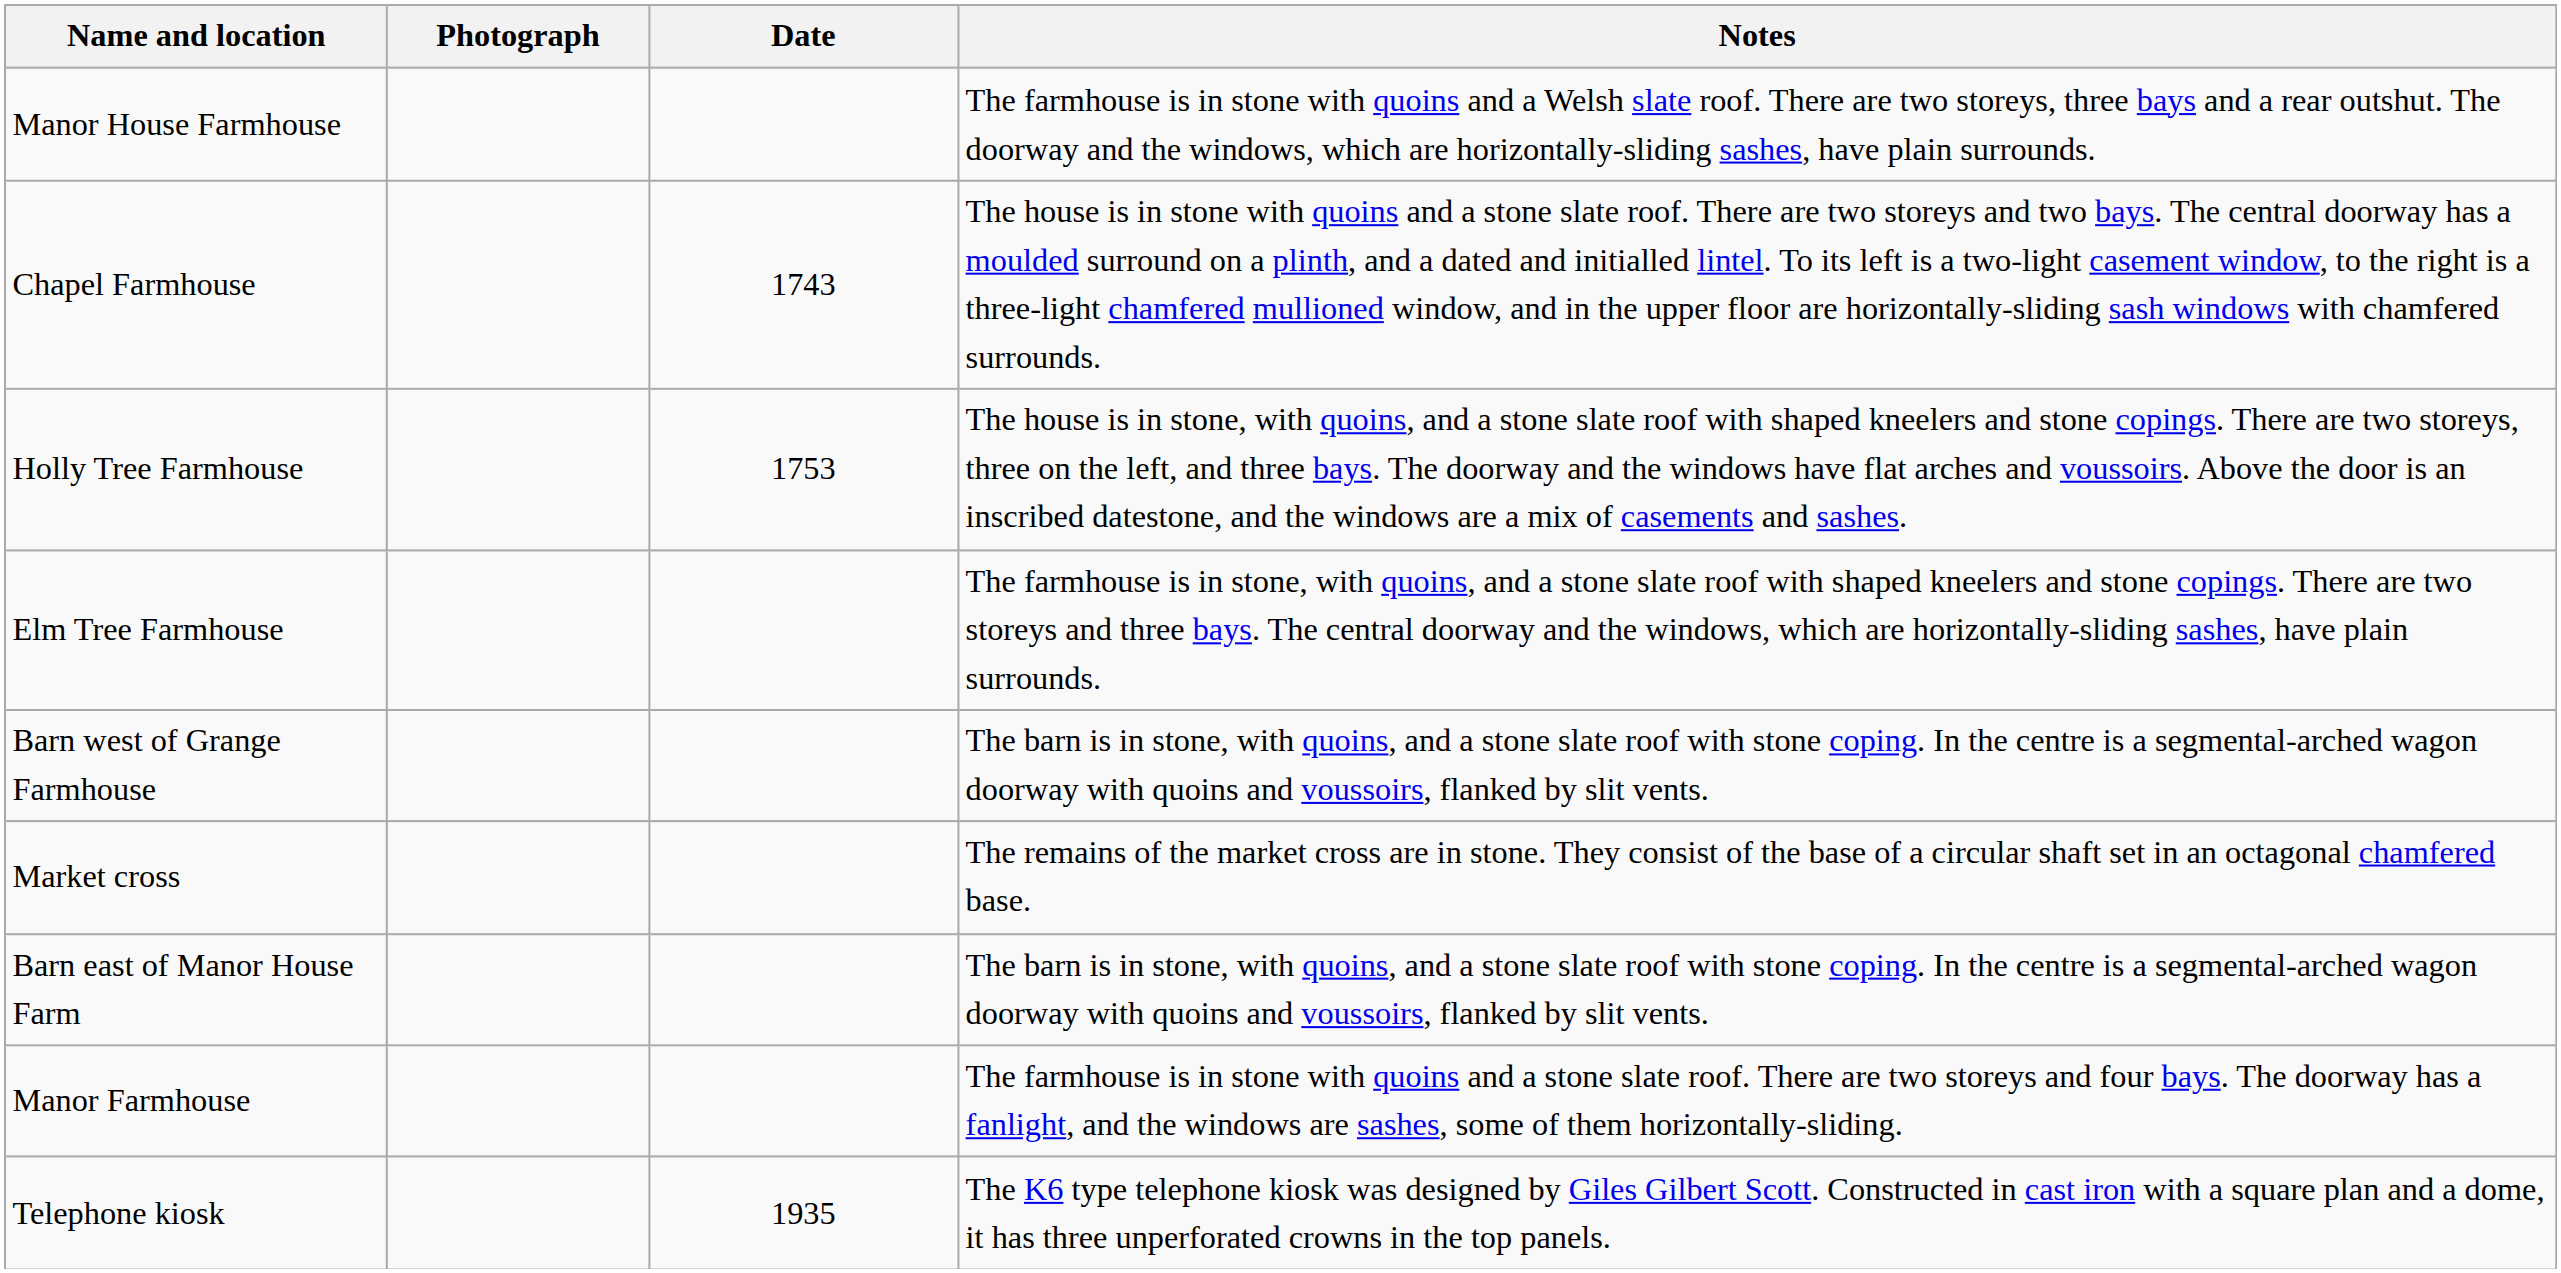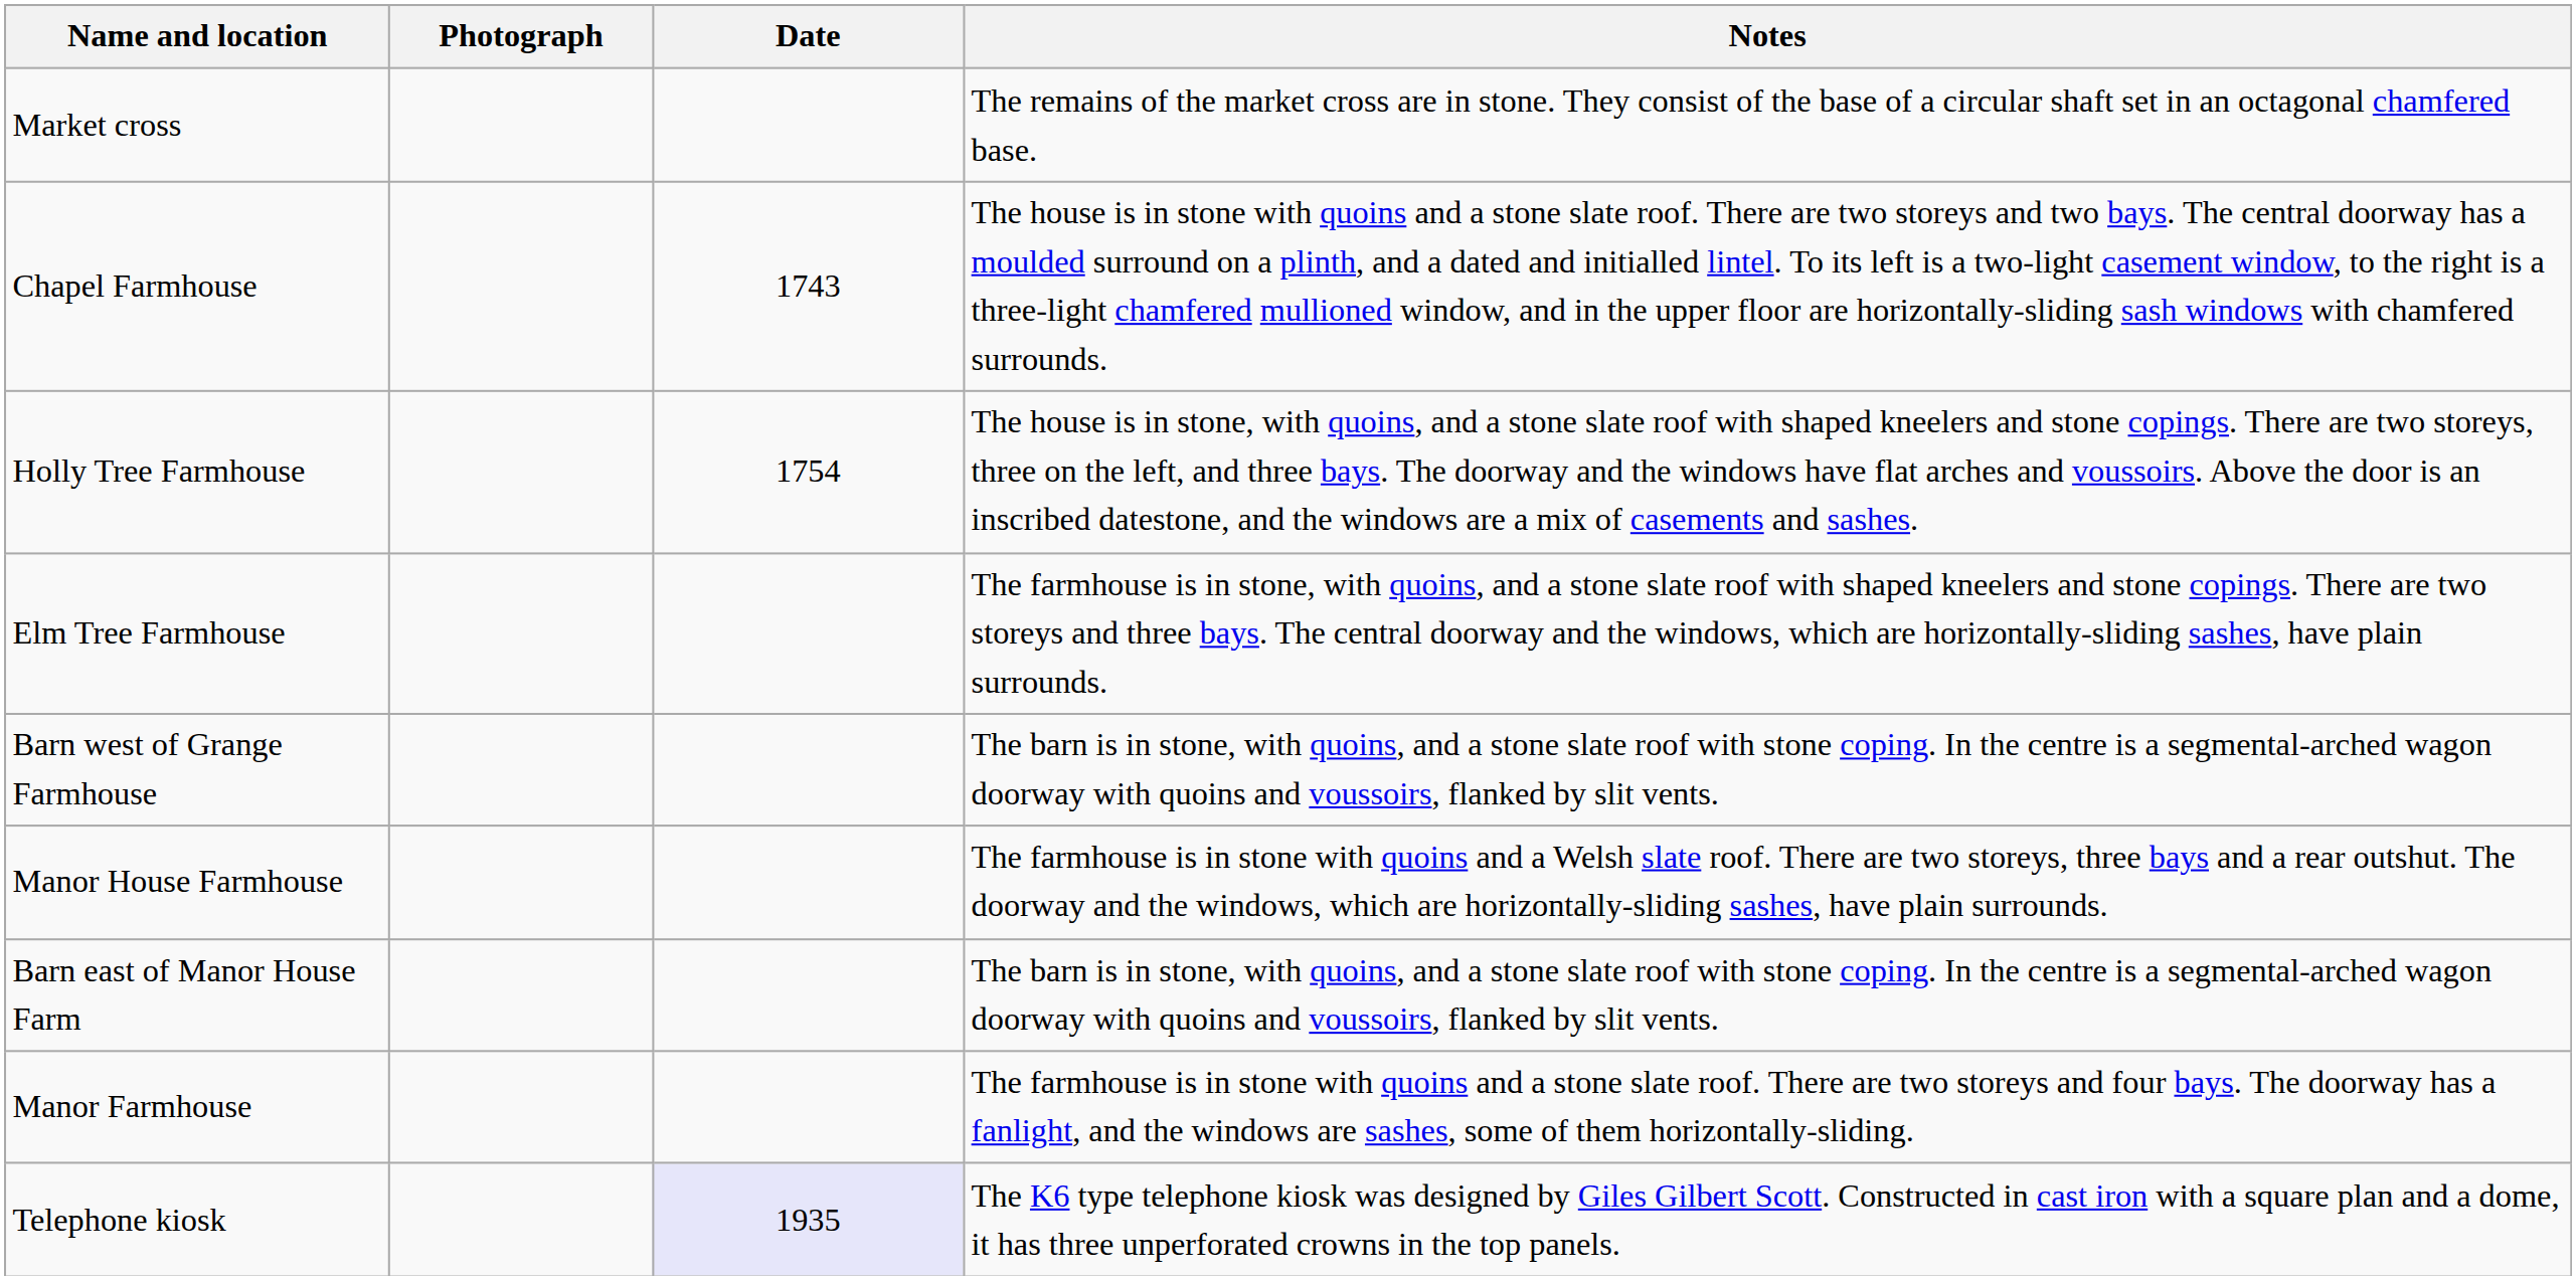rows swapped: Market cross <-> Manor House Farmhouse
Holly Tree Farmhouse | Date: 1753 -> 1754
Telephone kiosk | Date: no background -> lavender background
